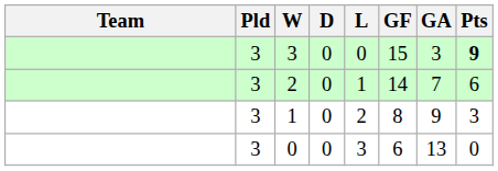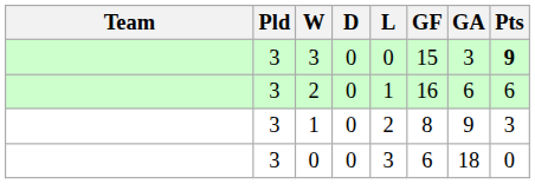row 3 | GF: 14 -> 16
row 3 | GA: 7 -> 6
row 5 | GA: 13 -> 18
